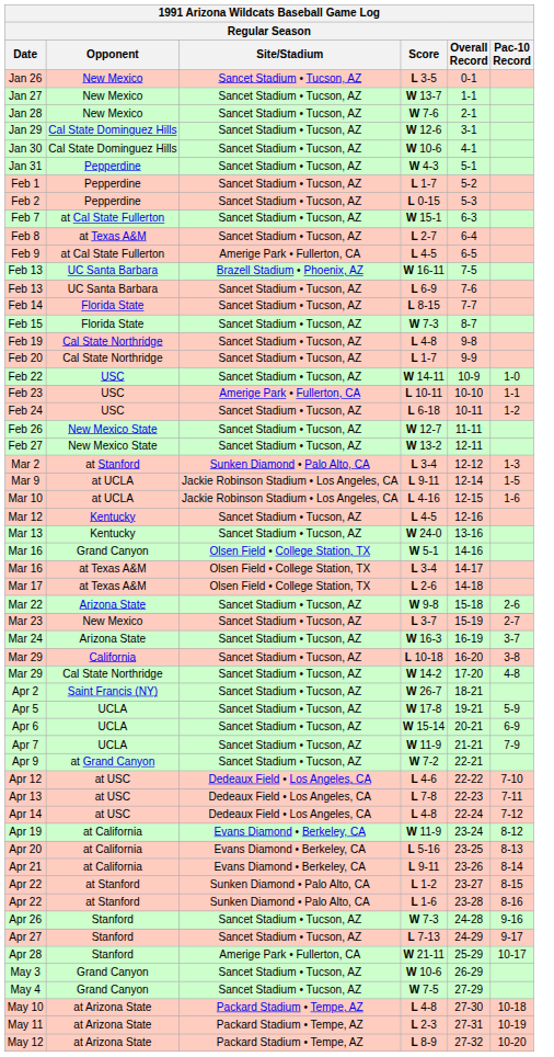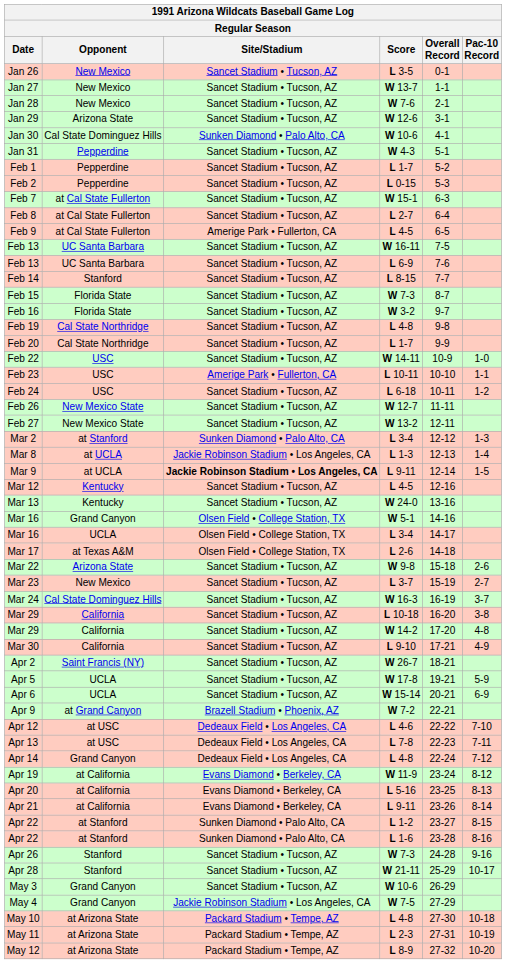Jan 29 | Opponent: Cal State Dominguez Hills -> Arizona State
Jan 30 | Site/Stadium: Sancet Stadium • Tucson, AZ -> Sunken Diamond • Palo Alto, CA
Feb 8 | Opponent: at Texas A&M -> at Cal State Fullerton
Feb 13 / W 16-11 | Site/Stadium: Brazell Stadium • Phoenix, AZ -> Sancet Stadium • Tucson, AZ
Feb 14 | Opponent: Florida State -> Stanford
+ row: Feb 16 | Florida State | Sancet Stadium • Tucson, AZ | W 3-2 | 9-7
+ row: Mar 8 | at UCLA | Jackie Robinson Stadium • Los Angeles, CA | L 1-3 | 12-13 | 1-4
Mar 9 | Site/Stadium: normal -> bold
- row: Mar 10 | at UCLA | Jackie Robinson Stadium • Los Angeles, CA | L 4-16 | 12-15 | 1-6
Mar 16 / L 3-4 | Opponent: at Texas A&M -> UCLA
Mar 24 | Opponent: Arizona State -> Cal State Dominguez Hills
Mar 29 / W 14-2 | Opponent: Cal State Northridge -> California
+ row: Mar 30 | California | Sancet Stadium • Tucson, AZ | L 9-10 | 17-21 | 4-9
- row: Apr 7 | UCLA | Sancet Stadium • Tucson, AZ | W 11-9 | 21-21 | 7-9
Apr 9 | Site/Stadium: Sancet Stadium • Tucson, AZ -> Brazell Stadium • Phoenix, AZ
Apr 14 | Opponent: at USC -> Grand Canyon
- row: Apr 27 | Stanford | Sancet Stadium • Tucson, AZ | L 7-13 | 24-29 | 9-17
Apr 28 | Site/Stadium: Amerige Park • Fullerton, CA -> Sancet Stadium • Tucson, AZ
May 4 | Site/Stadium: Sancet Stadium • Tucson, AZ -> Jackie Robinson Stadium • Los Angeles, CA
